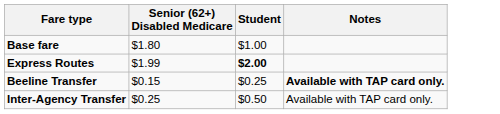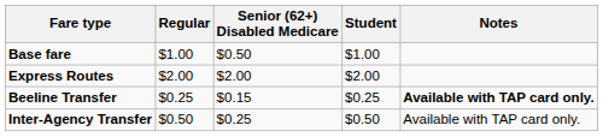+ column: Regular | $1.00 | $2.00 | $0.25 | $0.50
Base fare | Senior (62+) Disabled Medicare: $1.80 -> $0.50
Express Routes | Senior (62+) Disabled Medicare: $1.99 -> $2.00
Express Routes | Student: bold -> normal
